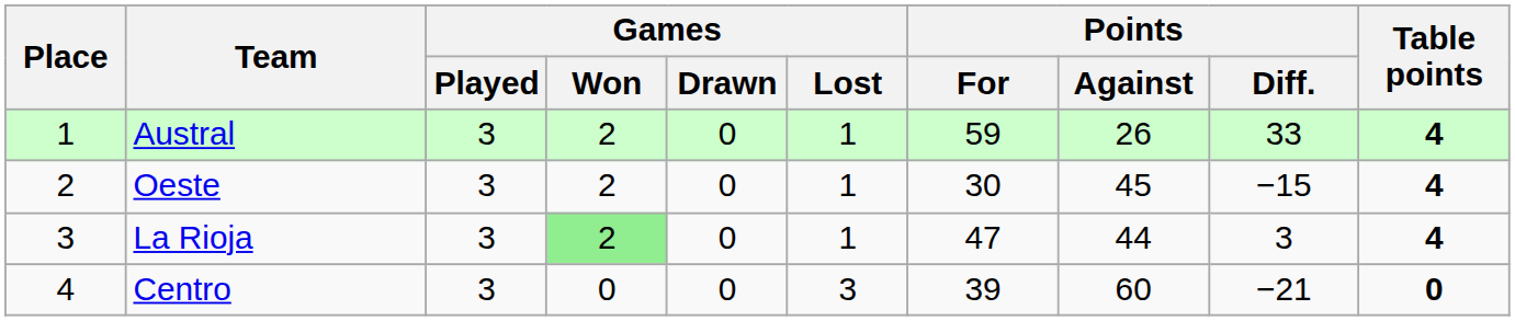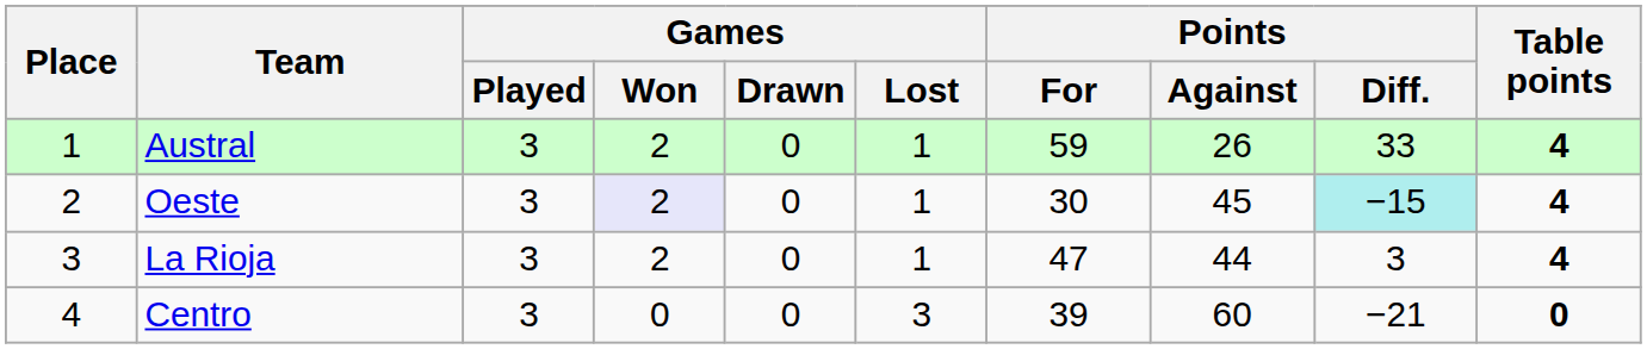Oeste | Games / Won: no background -> lavender background
Oeste | Points / Diff.: no background -> paleturquoise background
La Rioja | Games / Won: lightgreen background -> no background
